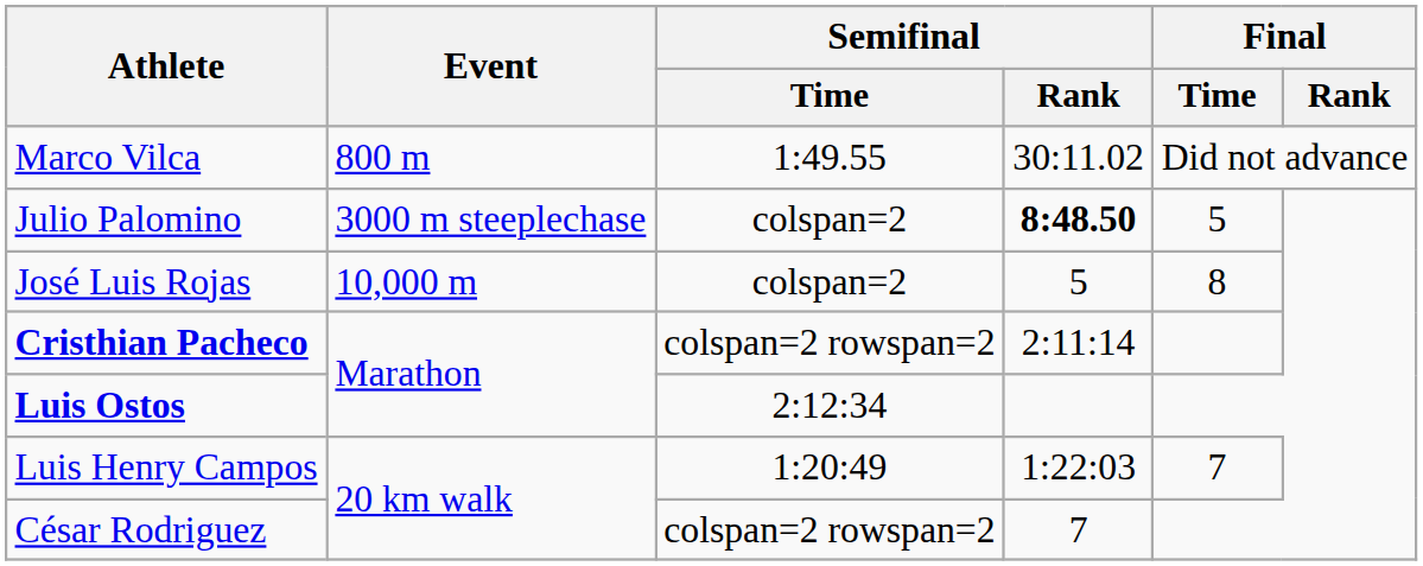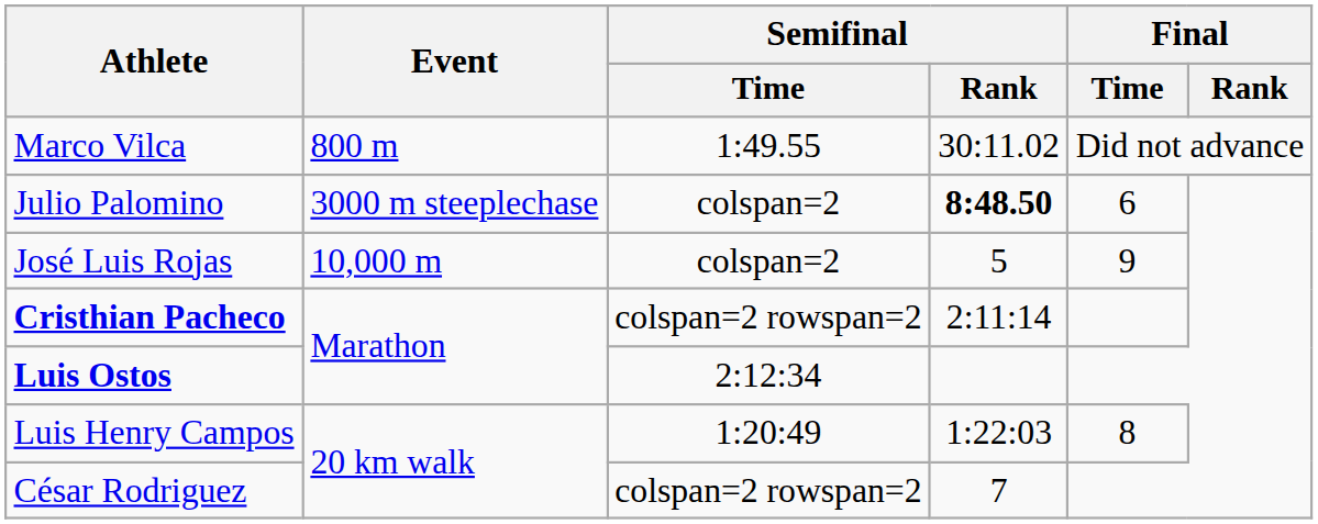Julio Palomino | Final / Time: 5 -> 6
José Luis Rojas | Final / Time: 8 -> 9
Luis Henry Campos | Final / Time: 7 -> 8
